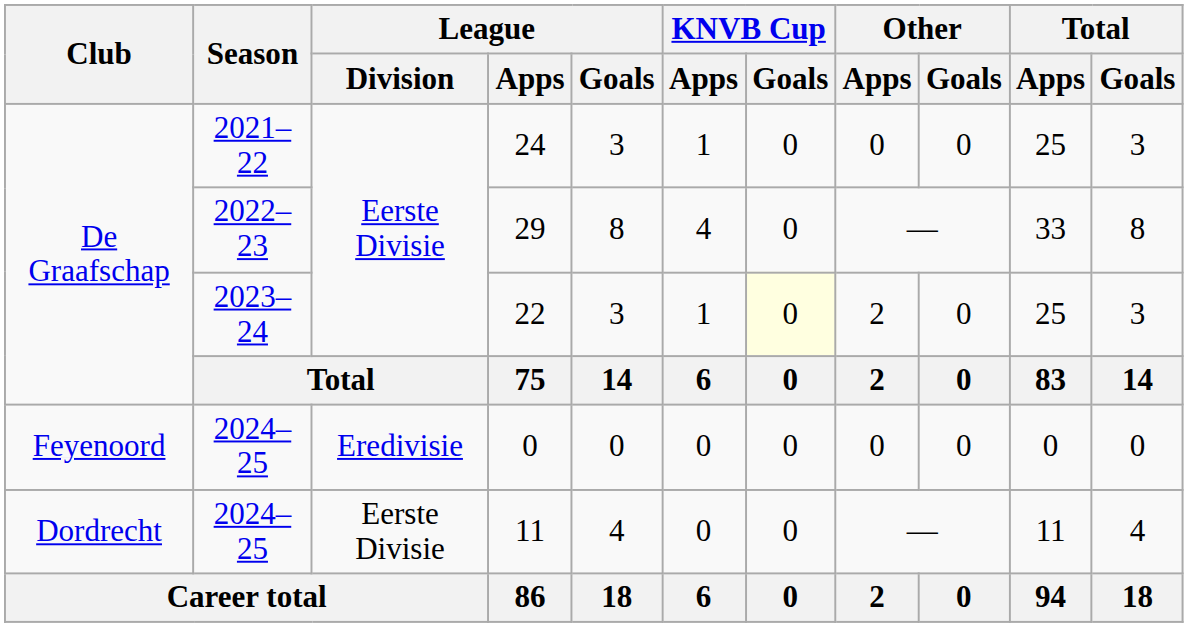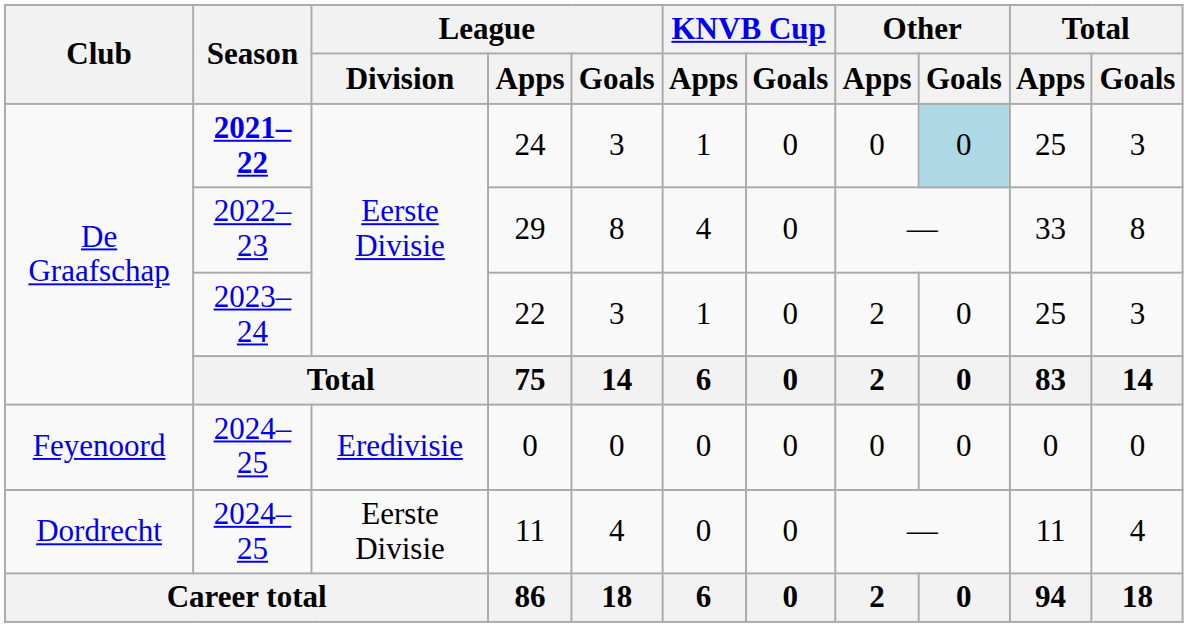24 | Season: normal -> bold
24 | Other / Goals: no background -> lightblue background
22 | KNVB Cup / Goals: lightyellow background -> no background
